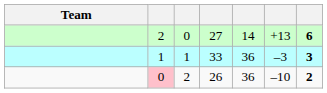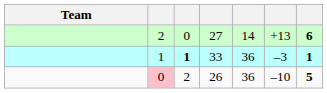row 3 | column 3: normal -> bold
row 3 | column 7: 3 -> 1
row 4 | column 7: 2 -> 5
